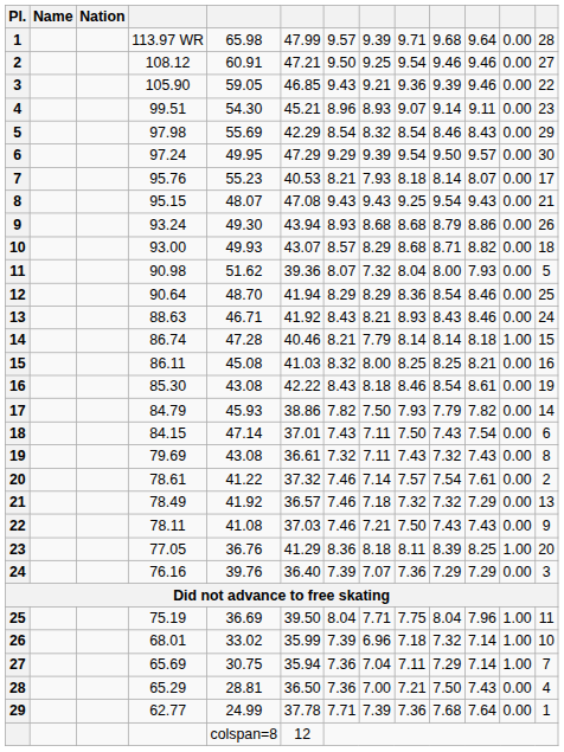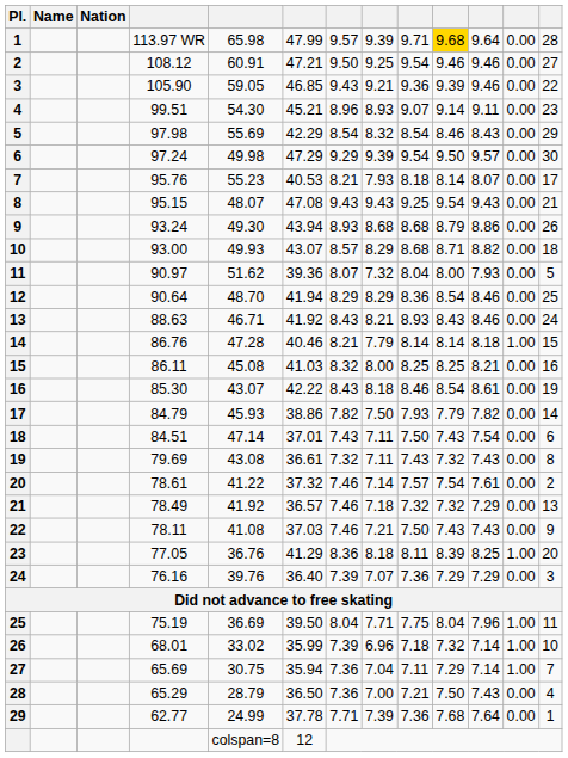row 2 | column 10: no background -> gold background
row 7 | column 5: 49.95 -> 49.98
row 12 | column 4: 90.98 -> 90.97
row 15 | column 4: 86.74 -> 86.76
row 17 | column 5: 43.08 -> 43.07
row 19 | column 4: 84.15 -> 84.51
row 30 | column 5: 28.81 -> 28.79
